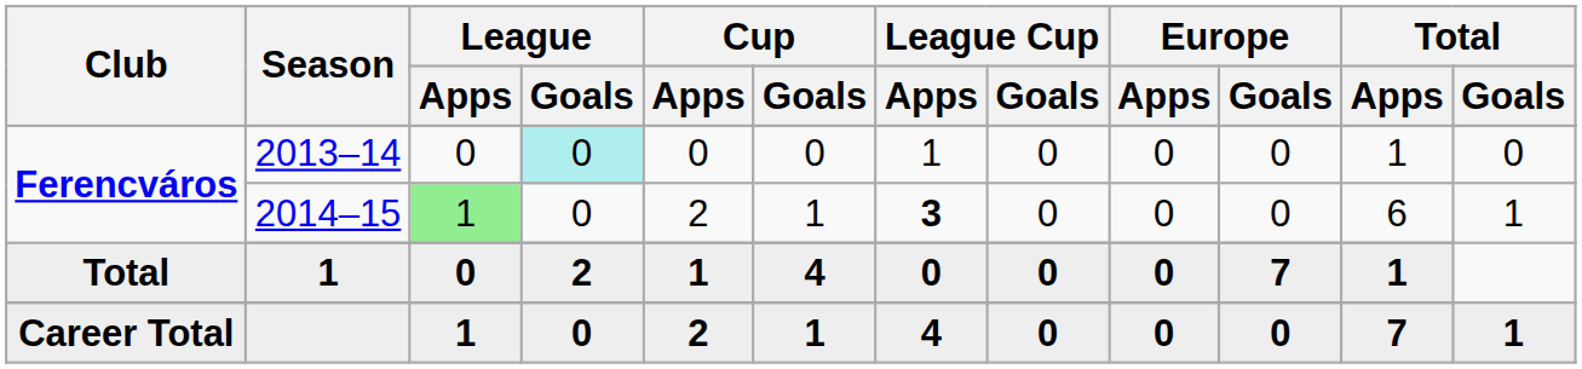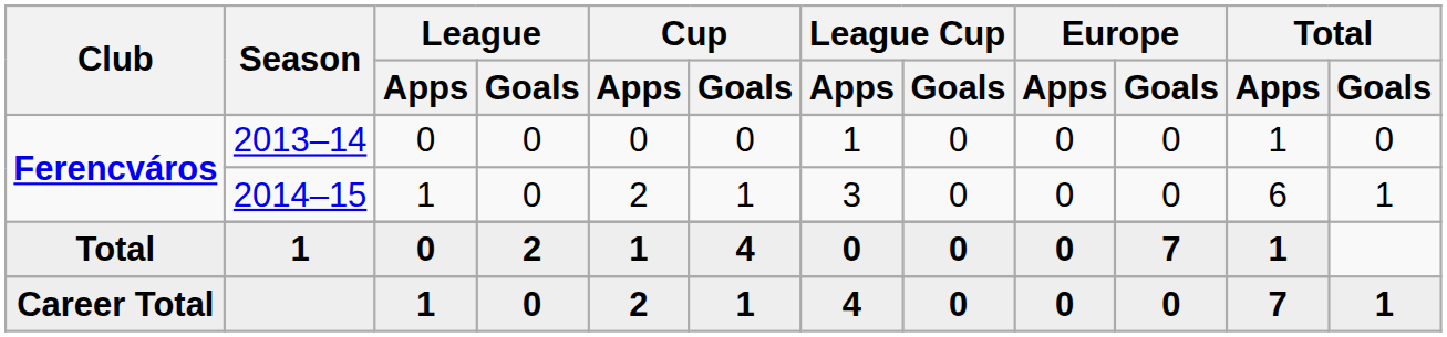2013–14 | League / Goals: paleturquoise background -> no background
2014–15 | League / Apps: lightgreen background -> no background
2014–15 | League Cup / Apps: bold -> normal
